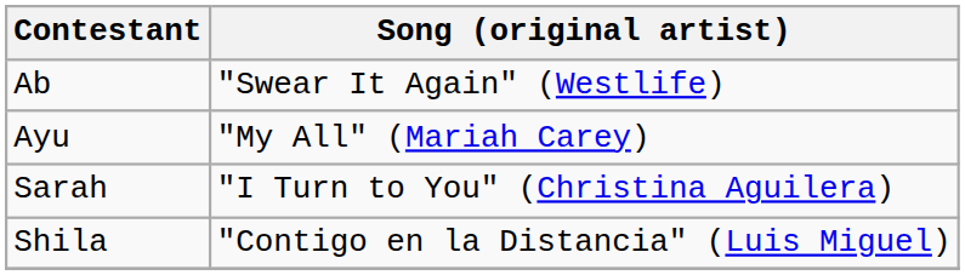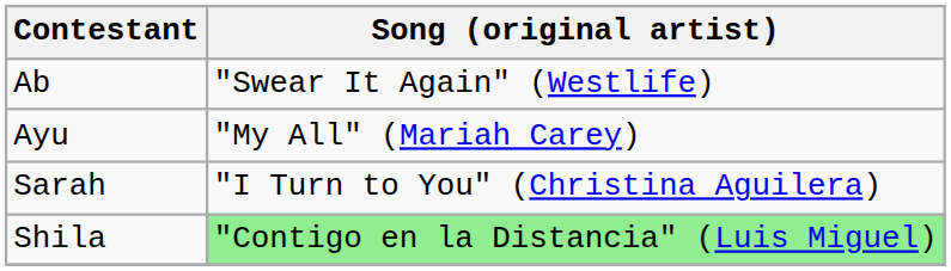Shila | Song (original artist): no background -> lightgreen background
